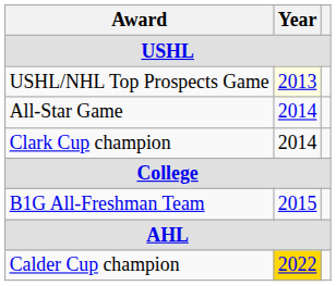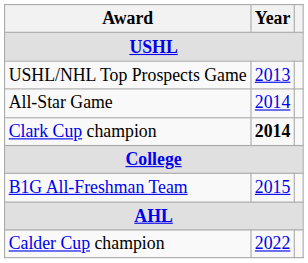USHL/NHL Top Prospects Game | Year: lightyellow background -> no background
Clark Cup champion | Year: normal -> bold
Calder Cup champion | Year: gold background -> no background
